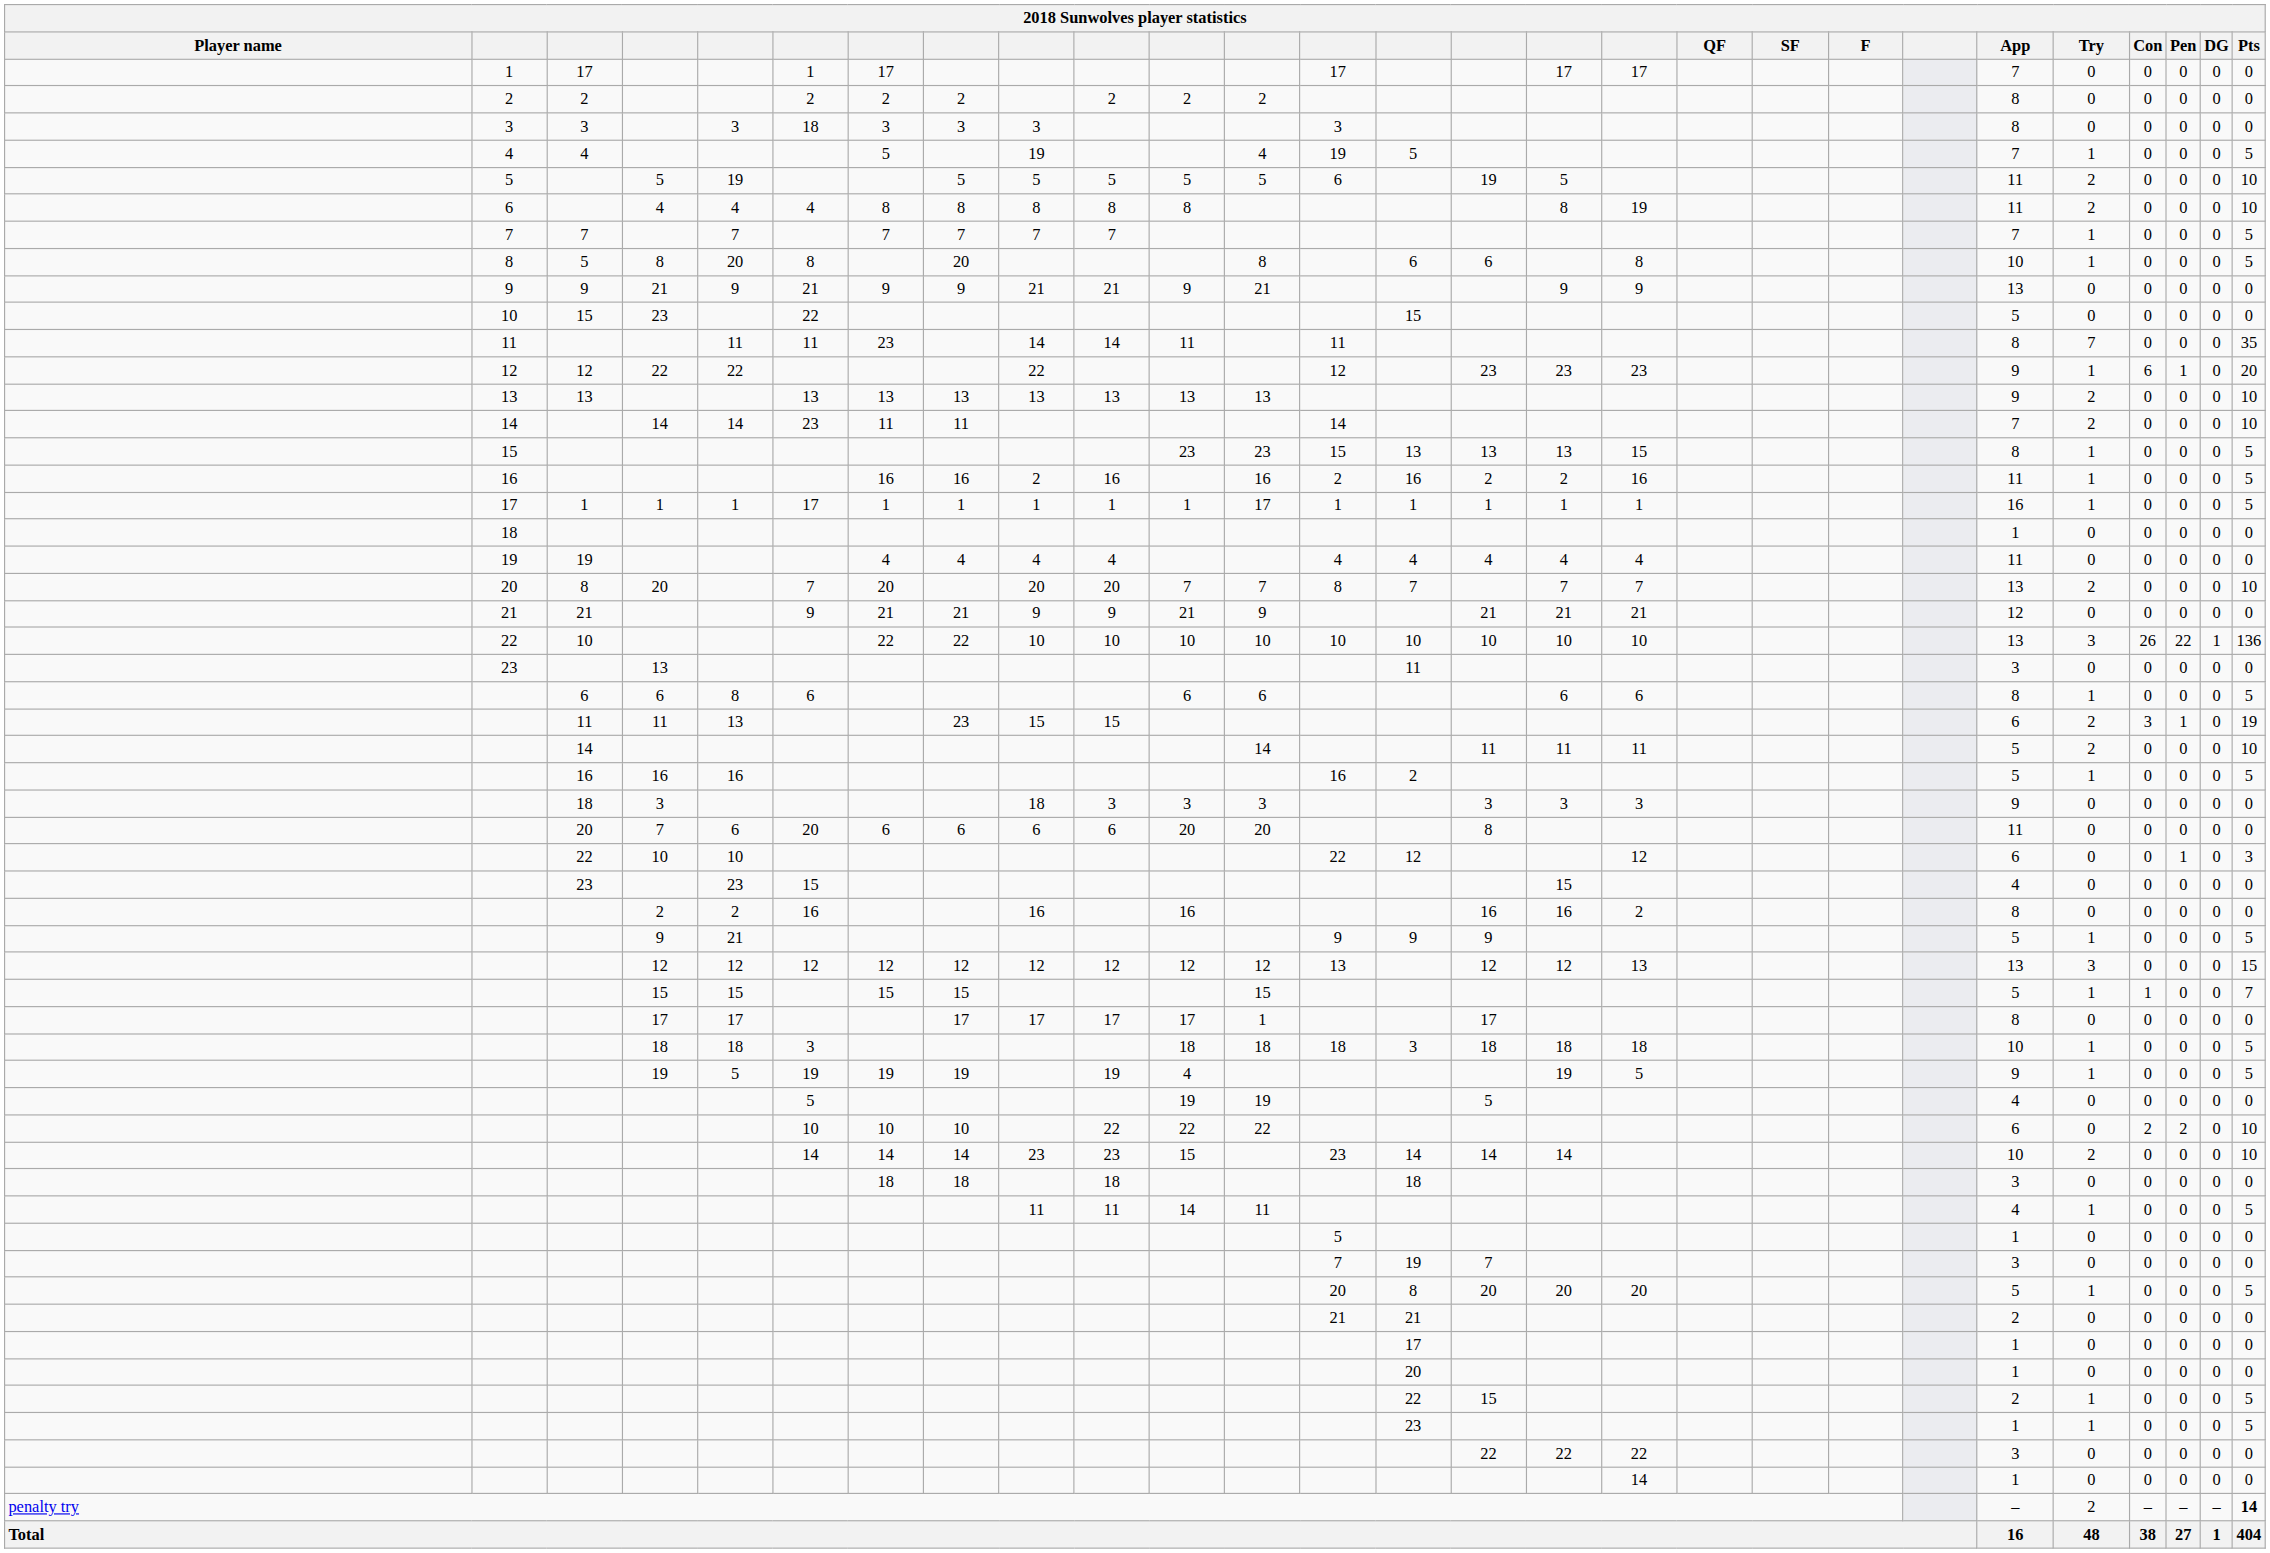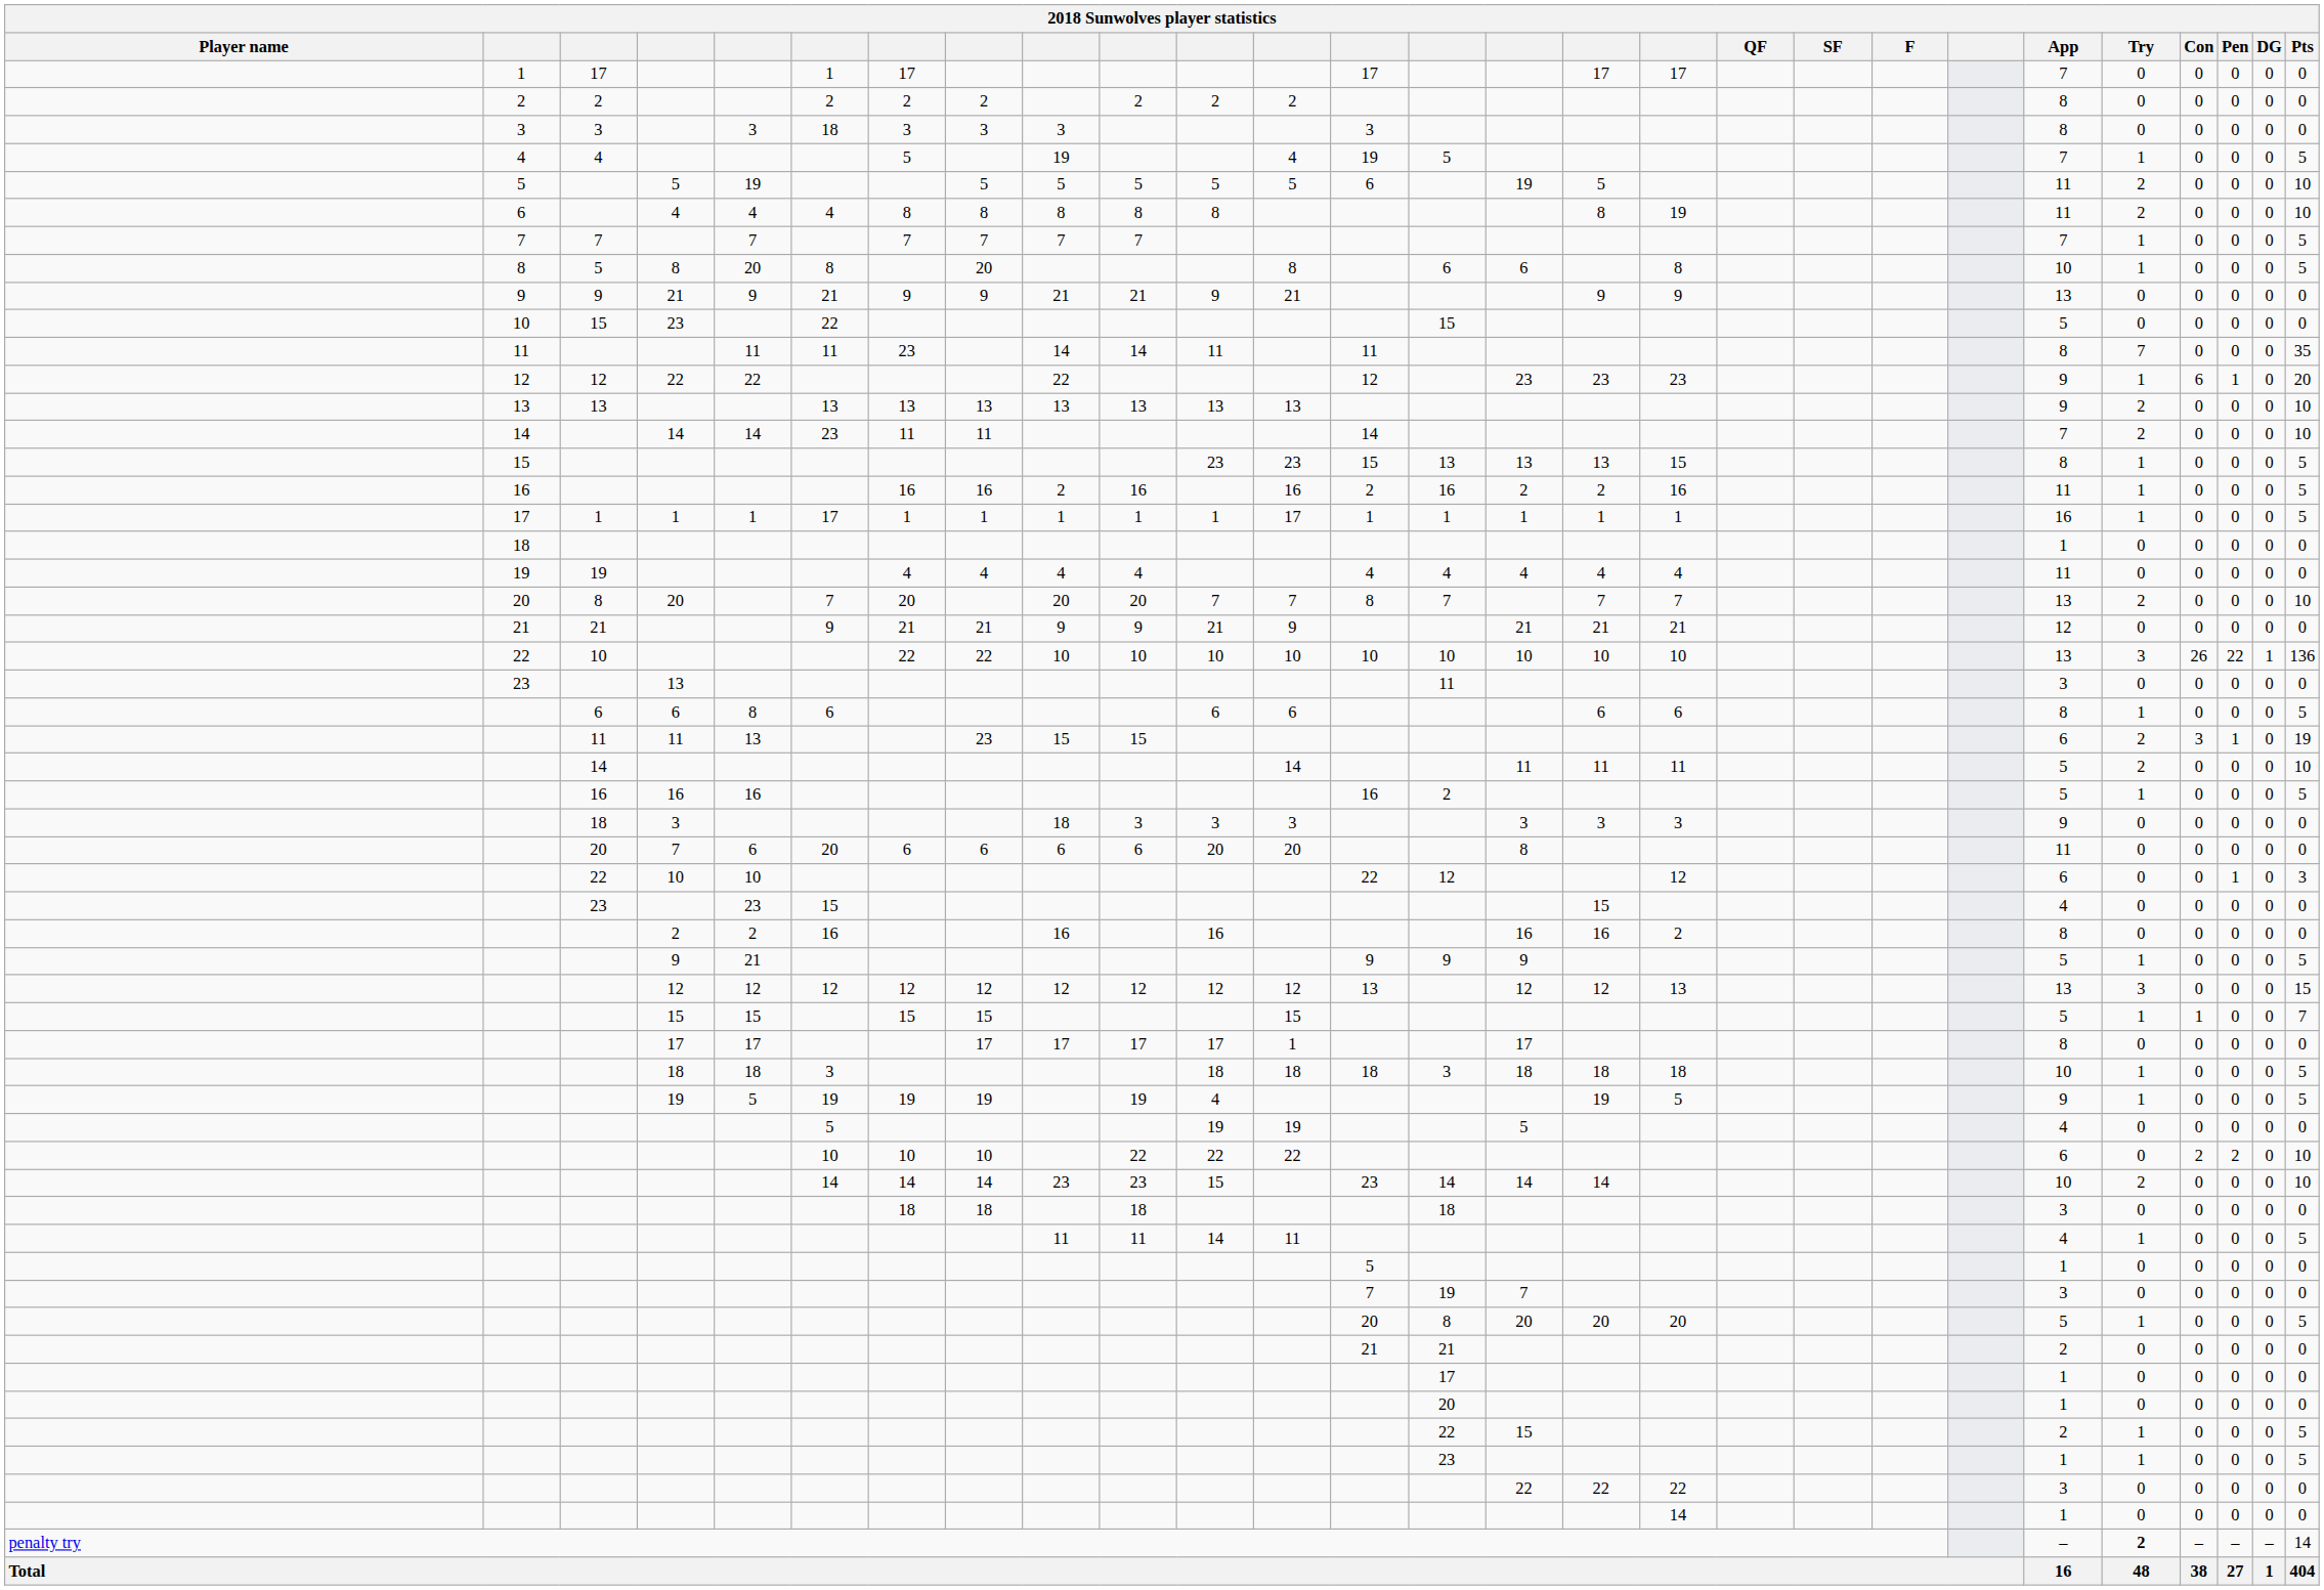penalty try | Try: normal -> bold
penalty try | Pts: bold -> normal
